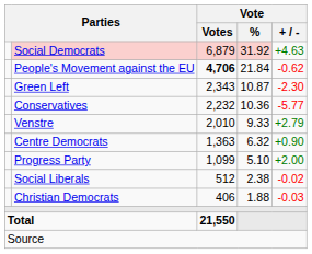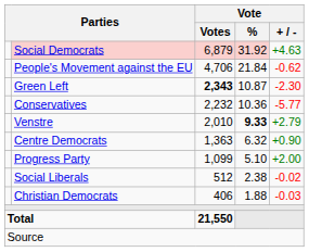People's Movement against the EU | Vote / Votes: bold -> normal
Green Left | Vote / Votes: normal -> bold
Venstre | Vote / %: normal -> bold
